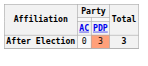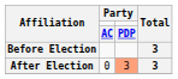+ row: Before Election | 3
